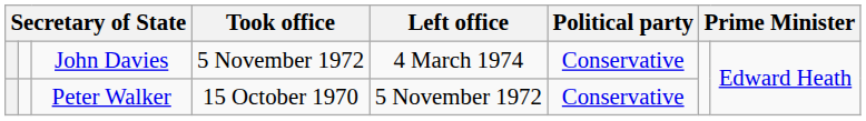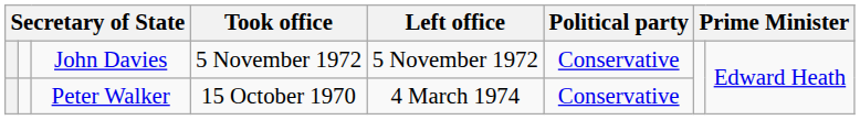John Davies | Left office: 4 March 1974 -> 5 November 1972
Peter Walker | Left office: 5 November 1972 -> 4 March 1974
